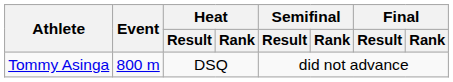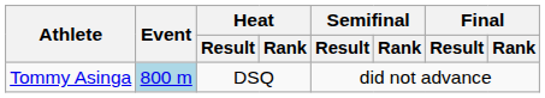Tommy Asinga | Event: no background -> lightblue background
